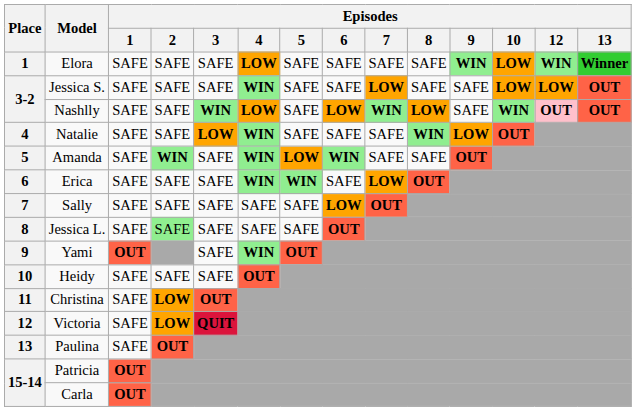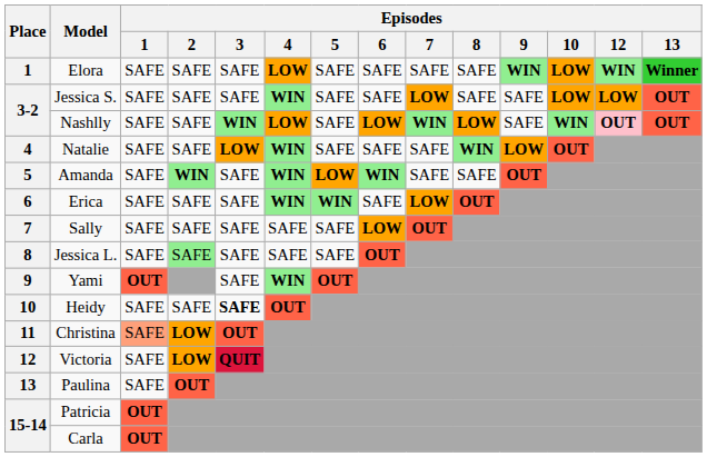Heidy | Episodes / 3: normal -> bold
Christina | Episodes / 1: no background -> lightsalmon background
